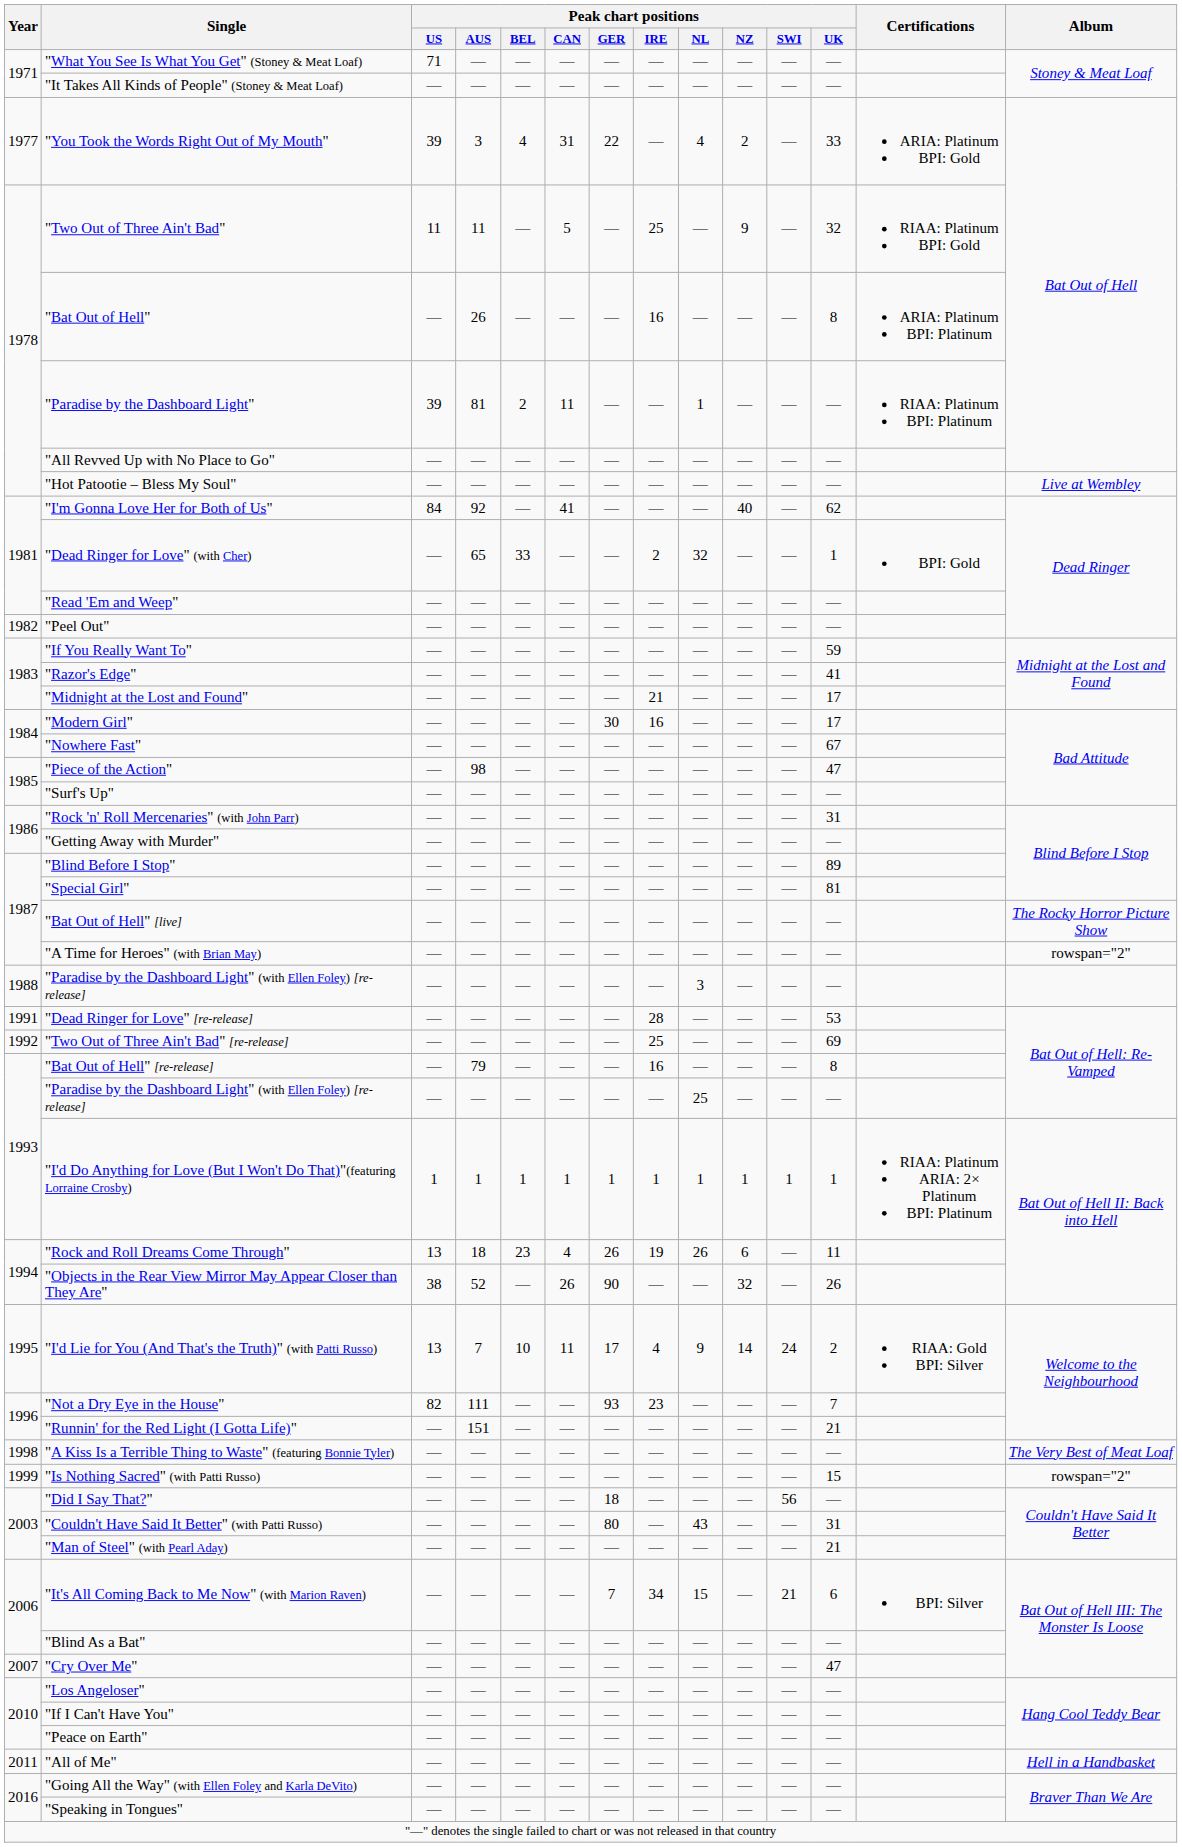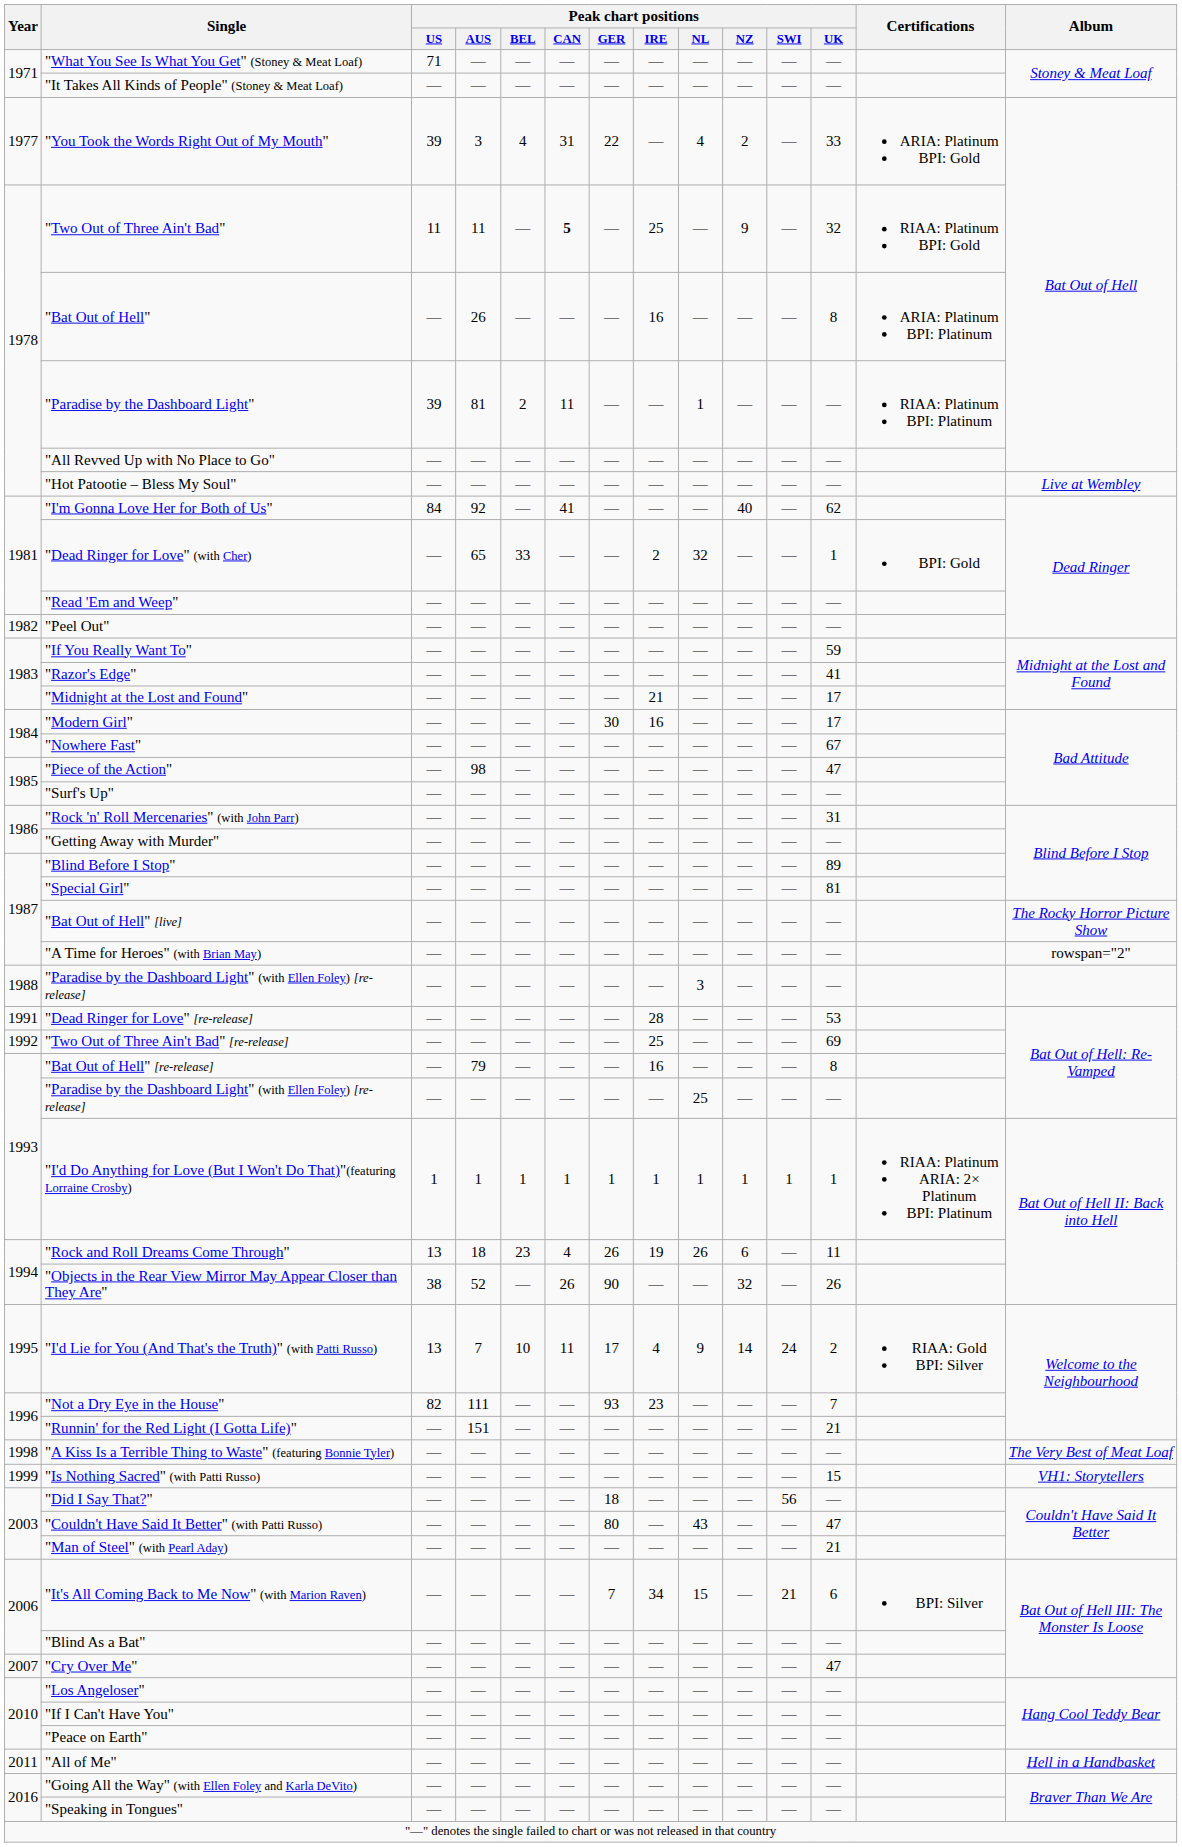"Two Out of Three Ain't Bad" | Peak chart positions / CAN: normal -> bold
"Is Nothing Sacred" (with Patti Russo) | Album: rowspan="2" -> VH1: Storytellers
"Couldn't Have Said It Better" (with Patti Russo) | Peak chart positions / UK: 31 -> 47
